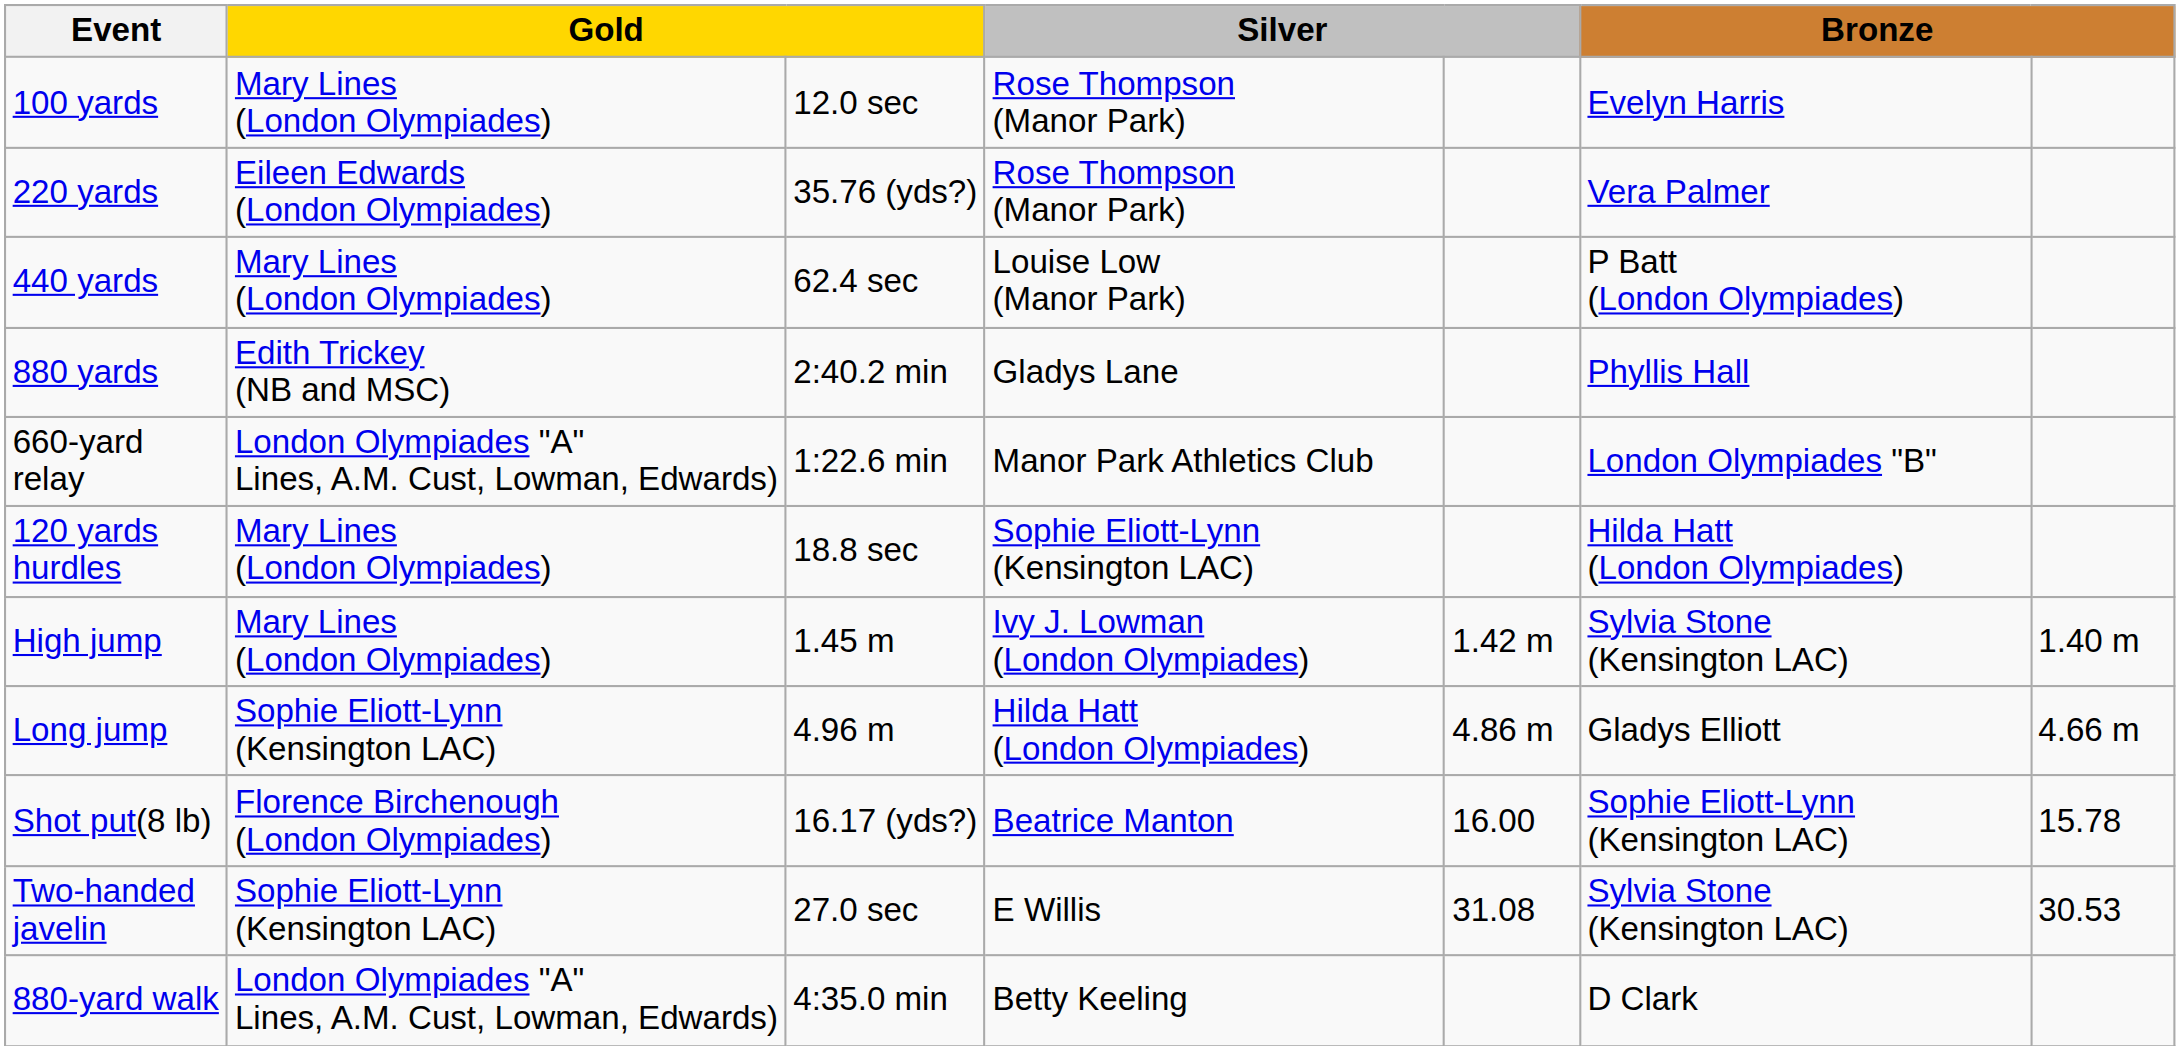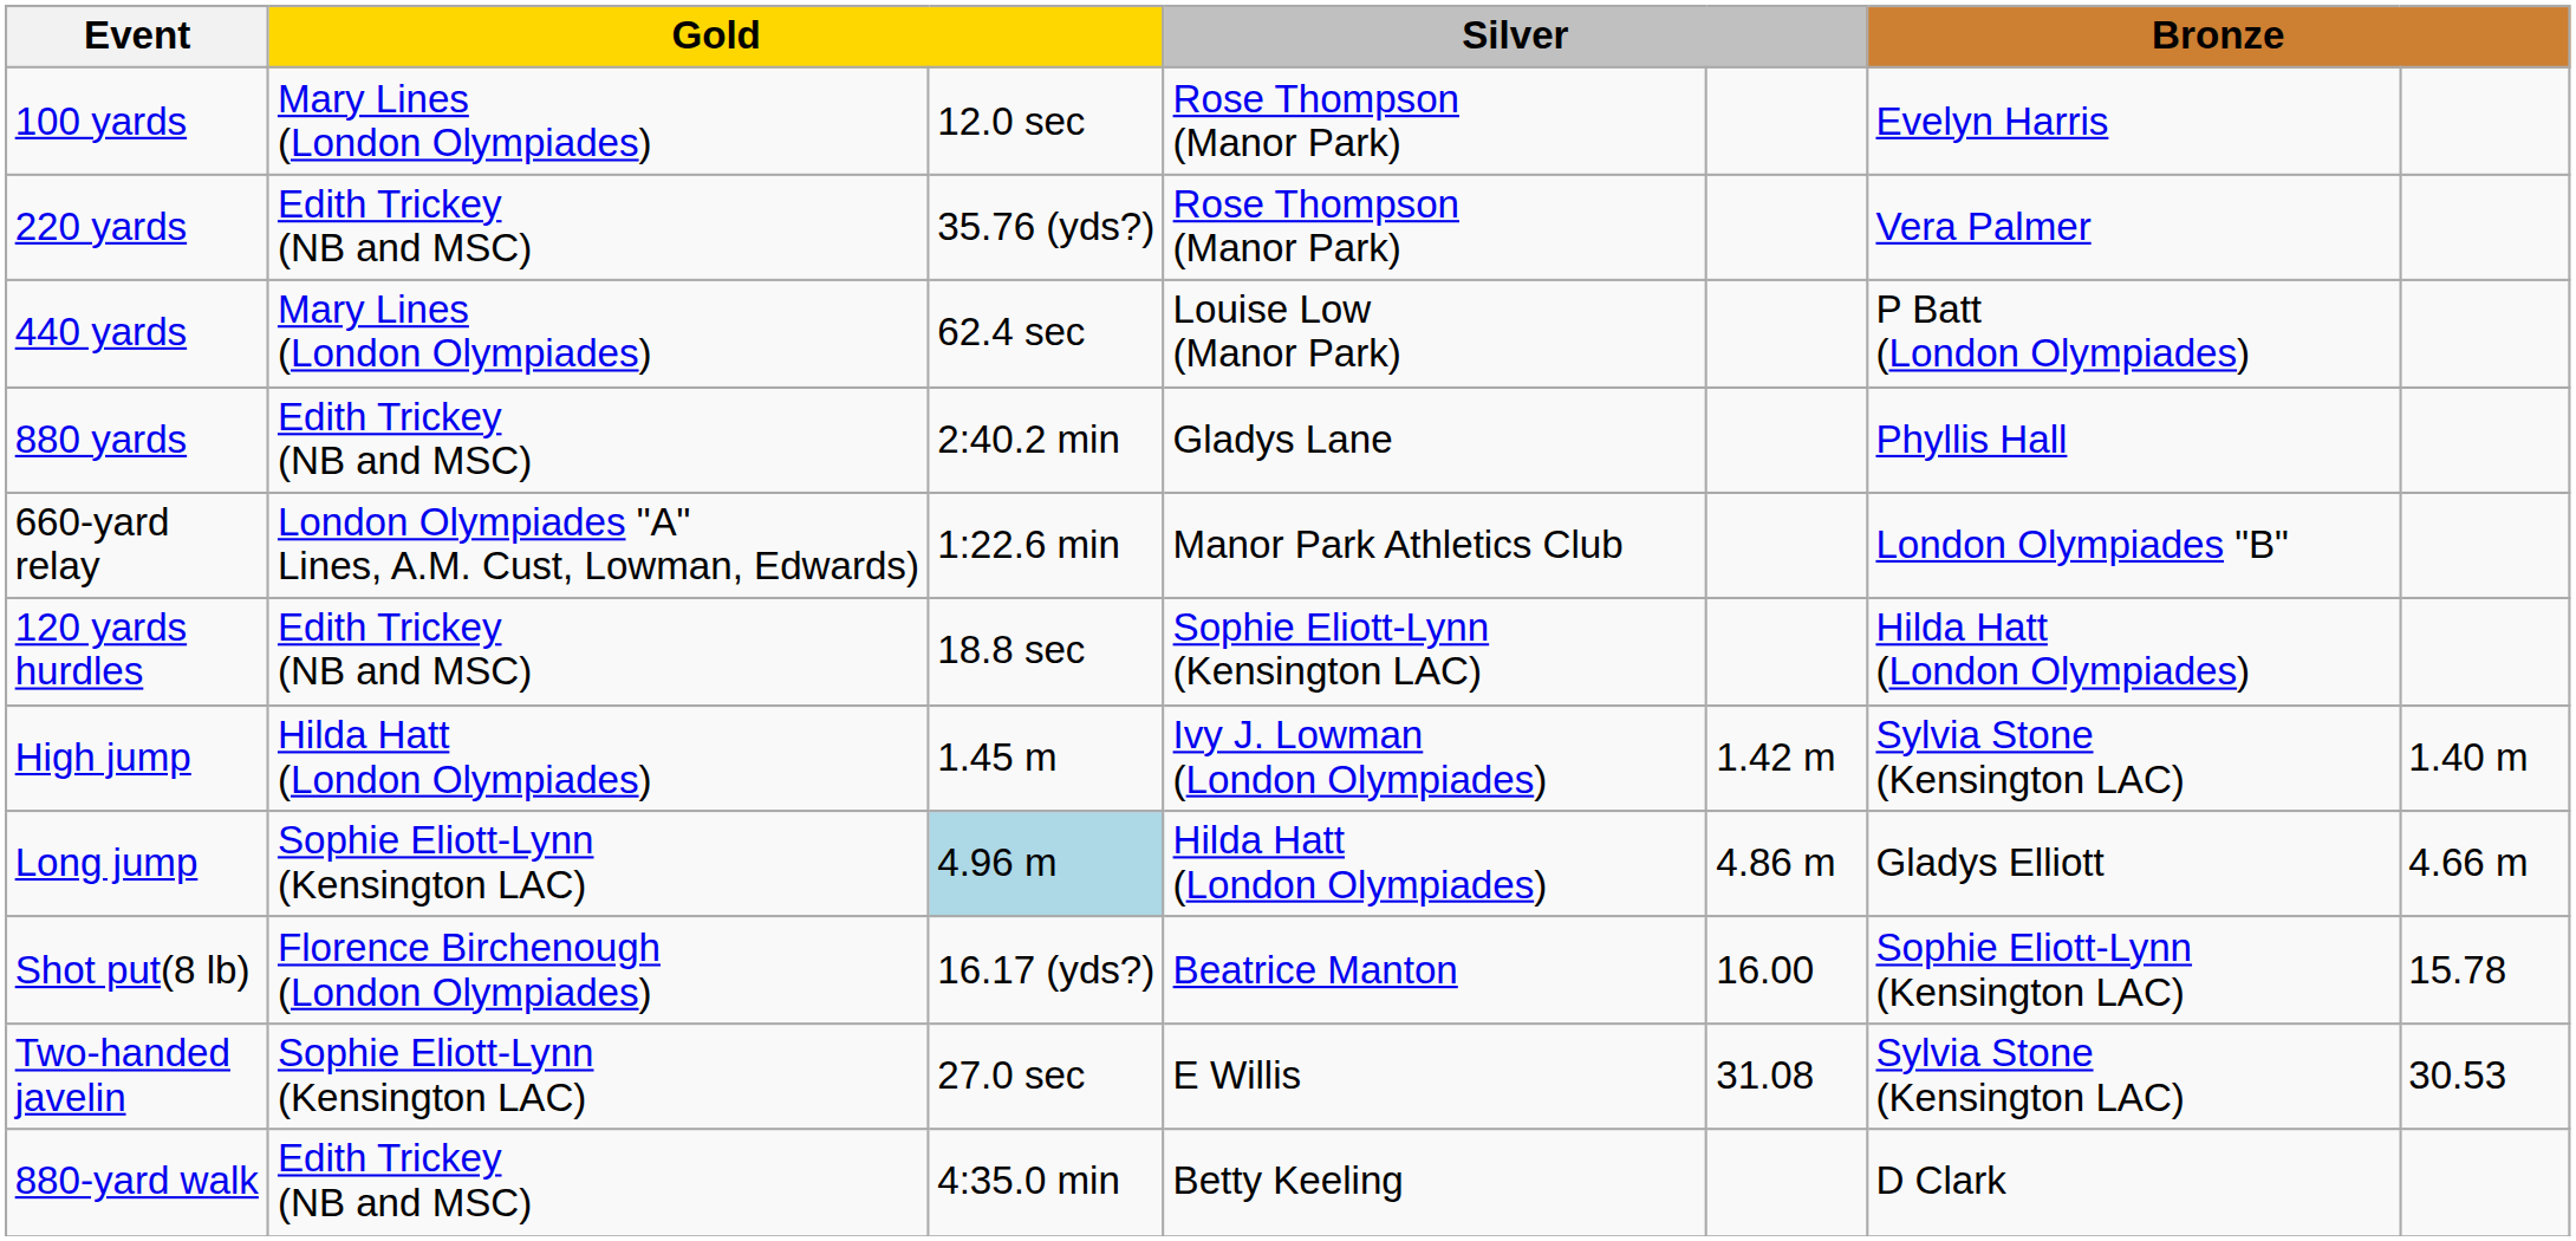220 yards | column 2: Eileen Edwards (London Olympiades) -> Edith Trickey (NB and MSC)
120 yards hurdles | column 2: Mary Lines (London Olympiades) -> Edith Trickey (NB and MSC)
High jump | column 2: Mary Lines (London Olympiades) -> Hilda Hatt (London Olympiades)
Long jump | column 3: no background -> lightblue background
880-yard walk | column 2: London Olympiades "A" Lines, A.M. Cust, Lowman, Edwards) -> Edith Trickey (NB and MSC)
